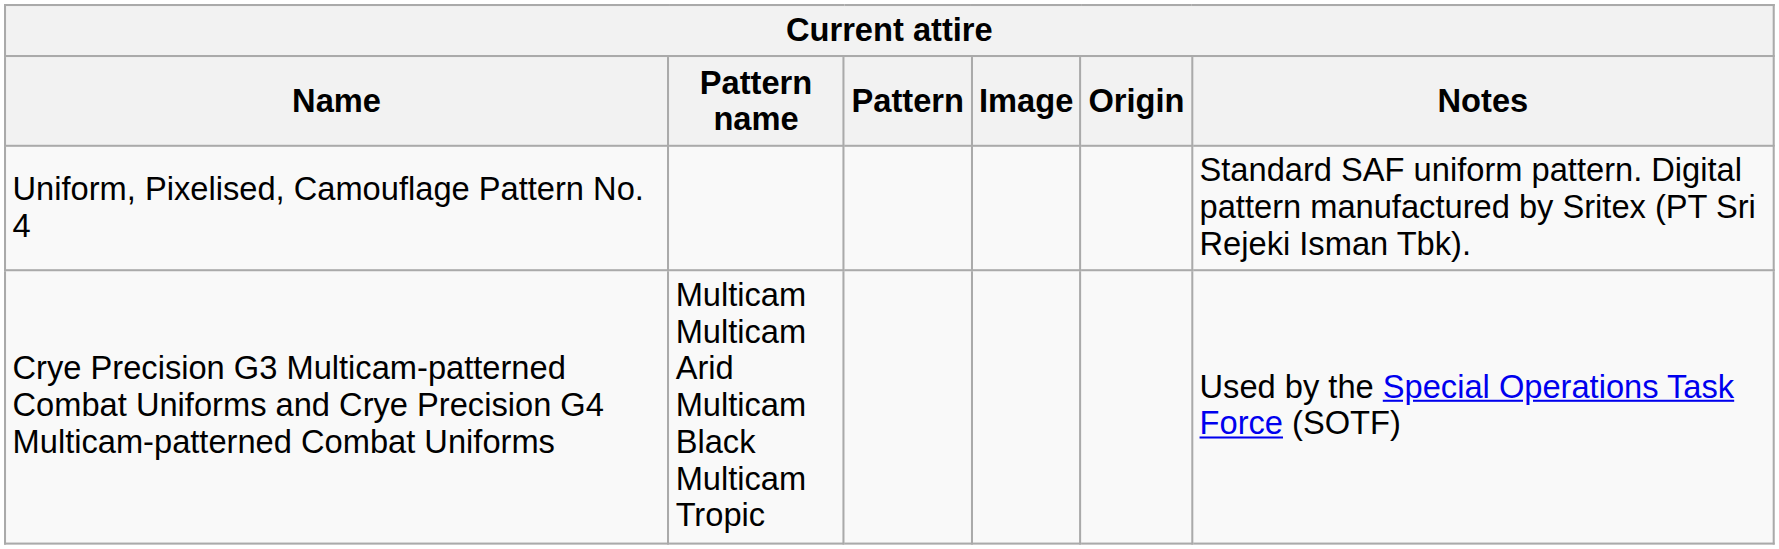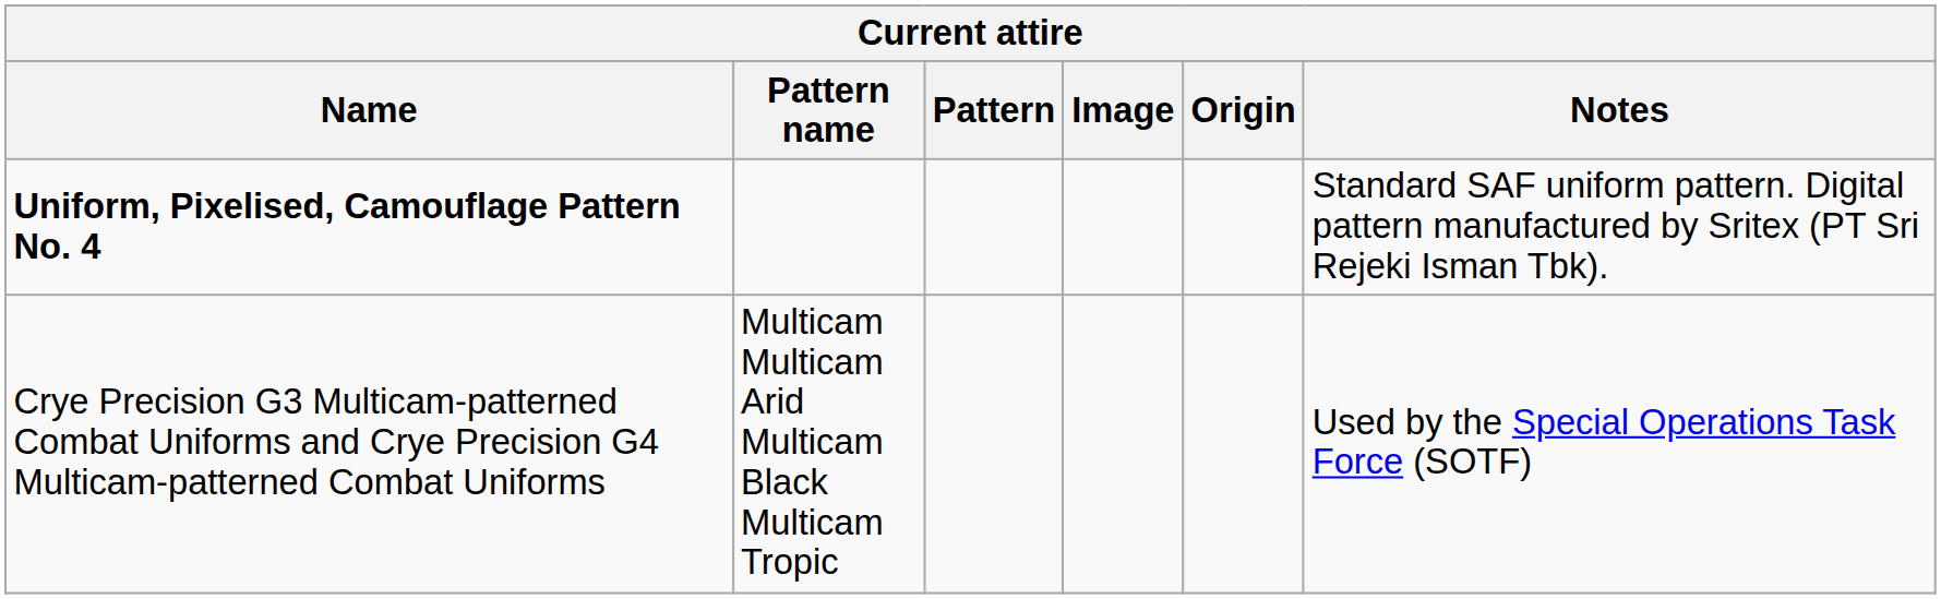Uniform, Pixelised, Camouflage Pattern No. 4 | Name: normal -> bold
